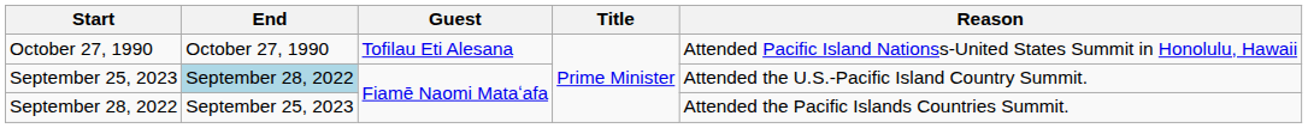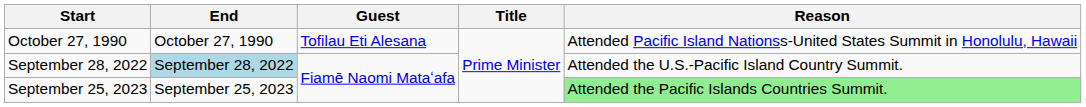row 3 | Start: September 25, 2023 -> September 28, 2022
row 4 | Start: September 28, 2022 -> September 25, 2023
row 4 | Reason: no background -> lightgreen background
